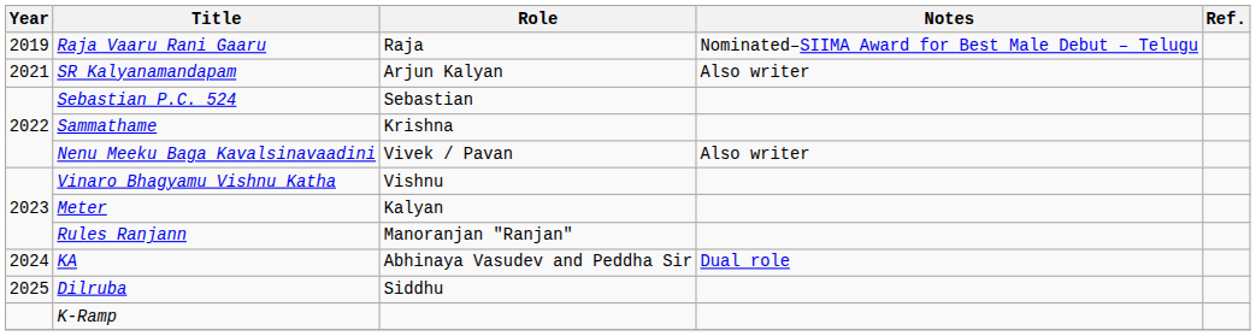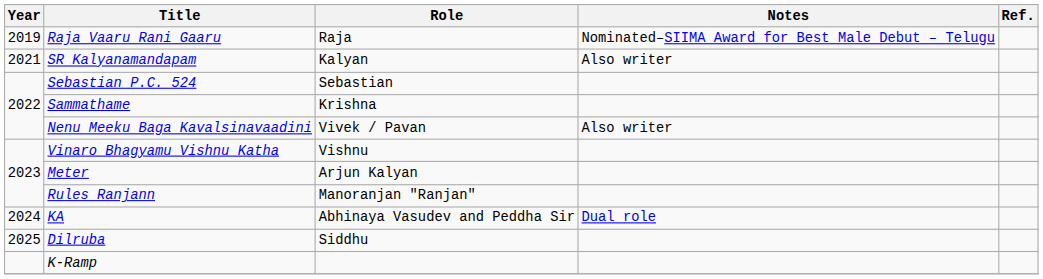SR Kalyanamandapam | Role: Arjun Kalyan -> Kalyan
Meter | Role: Kalyan -> Arjun Kalyan
